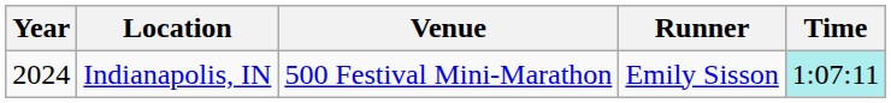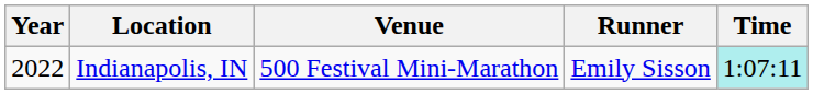Indianapolis, IN | Year: 2024 -> 2022
